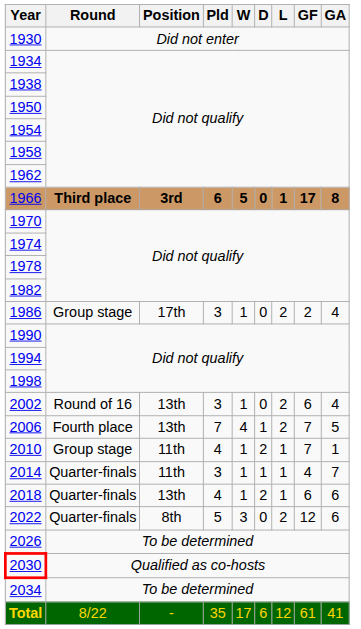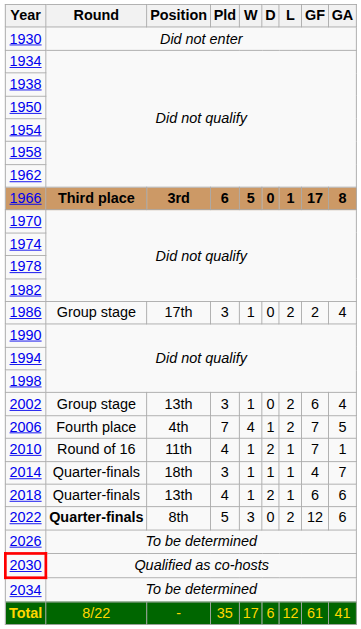2002 | Round: Round of 16 -> Group stage
2006 | Position: 13th -> 4th
2010 | Round: Group stage -> Round of 16
2014 | Position: 11th -> 18th
2022 | Round: normal -> bold
